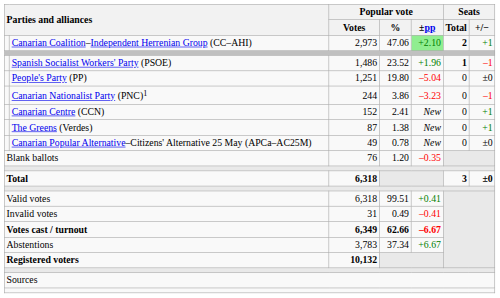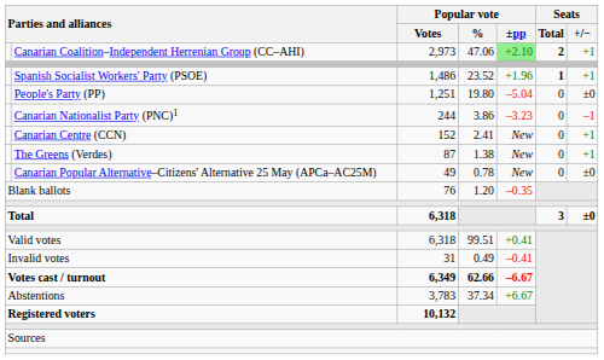Spanish Socialist Workers' Party (PSOE) | Seats / +/−: –1 -> +1
